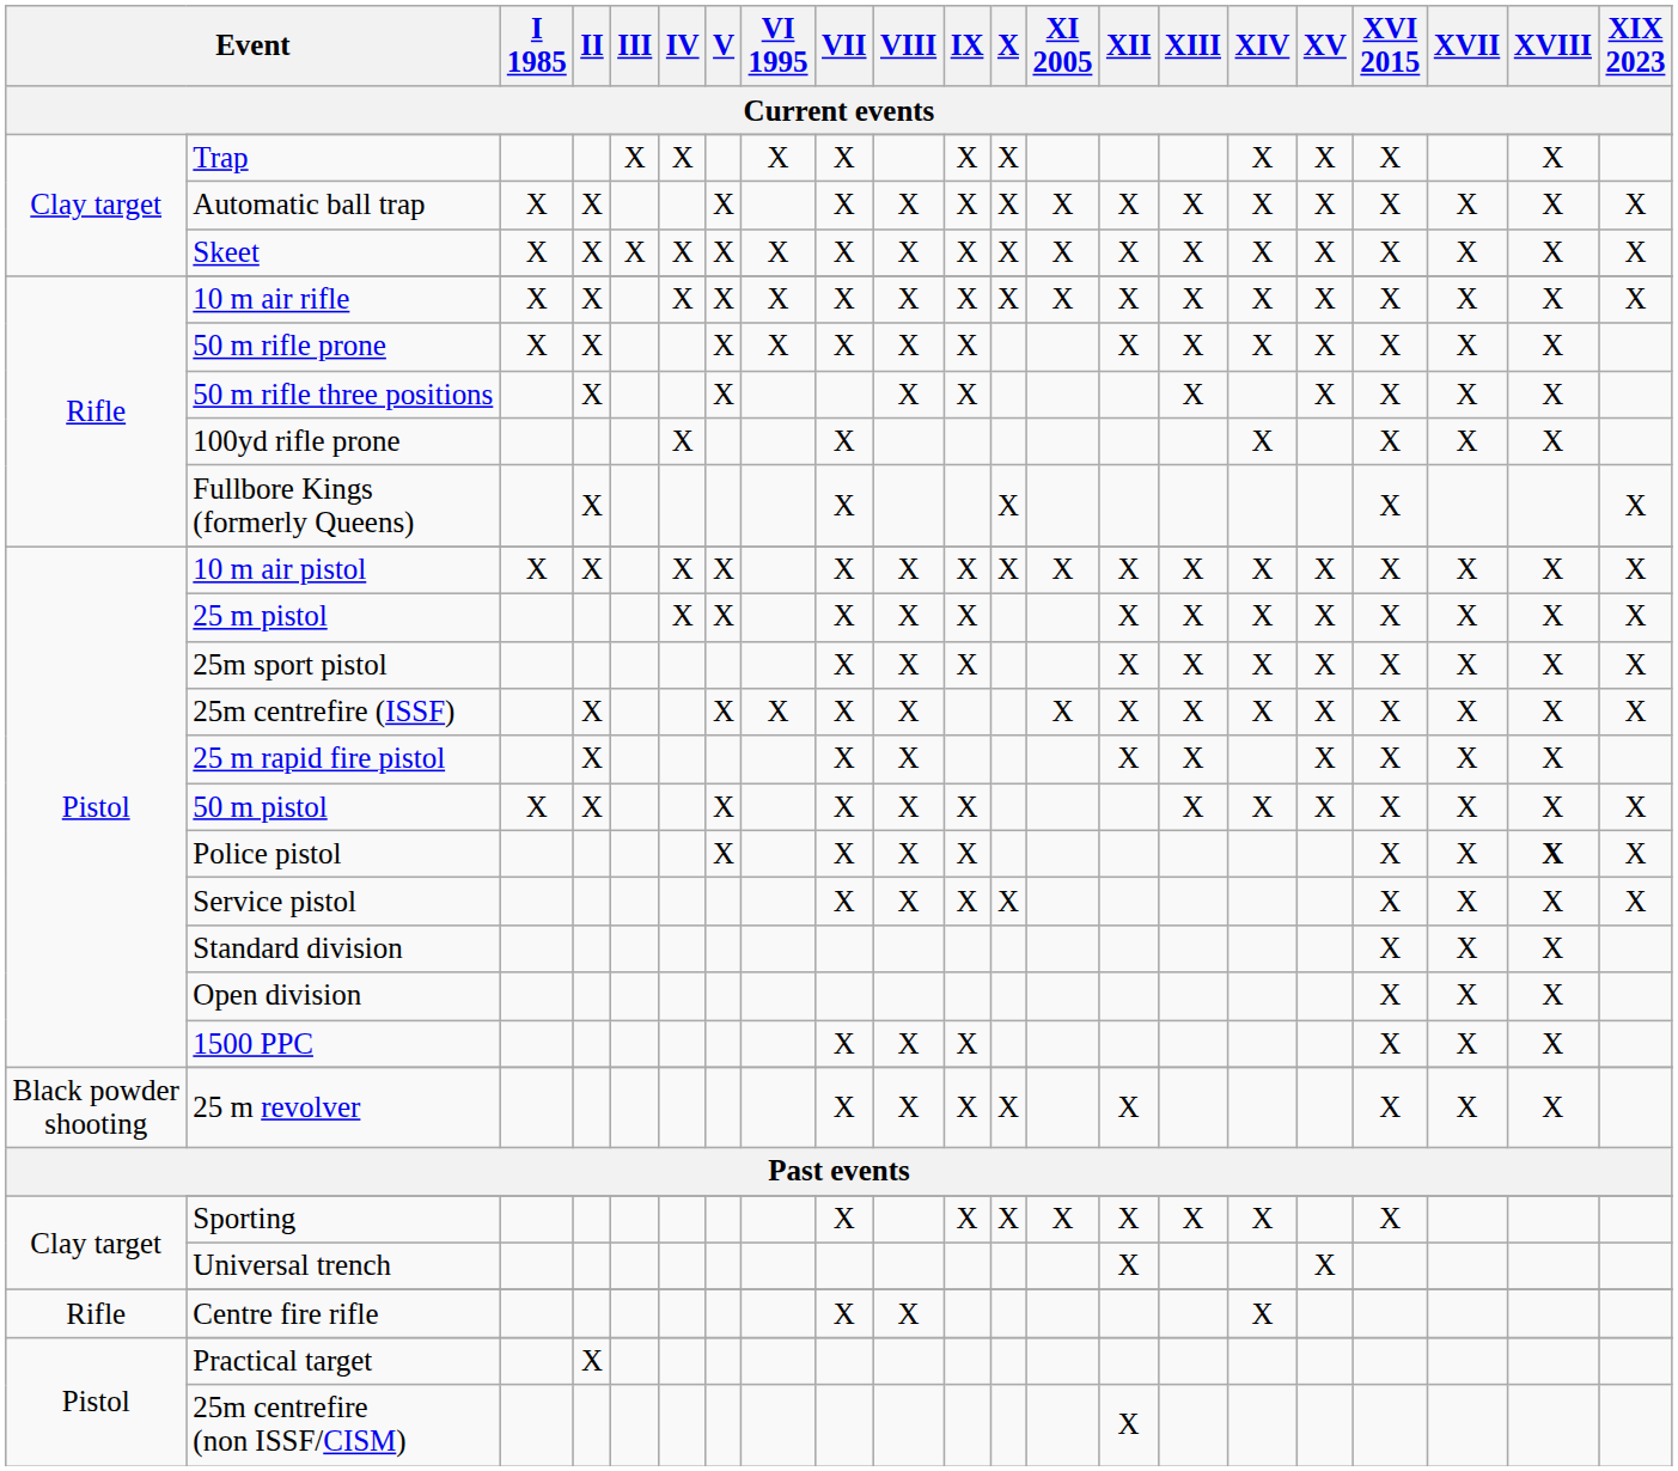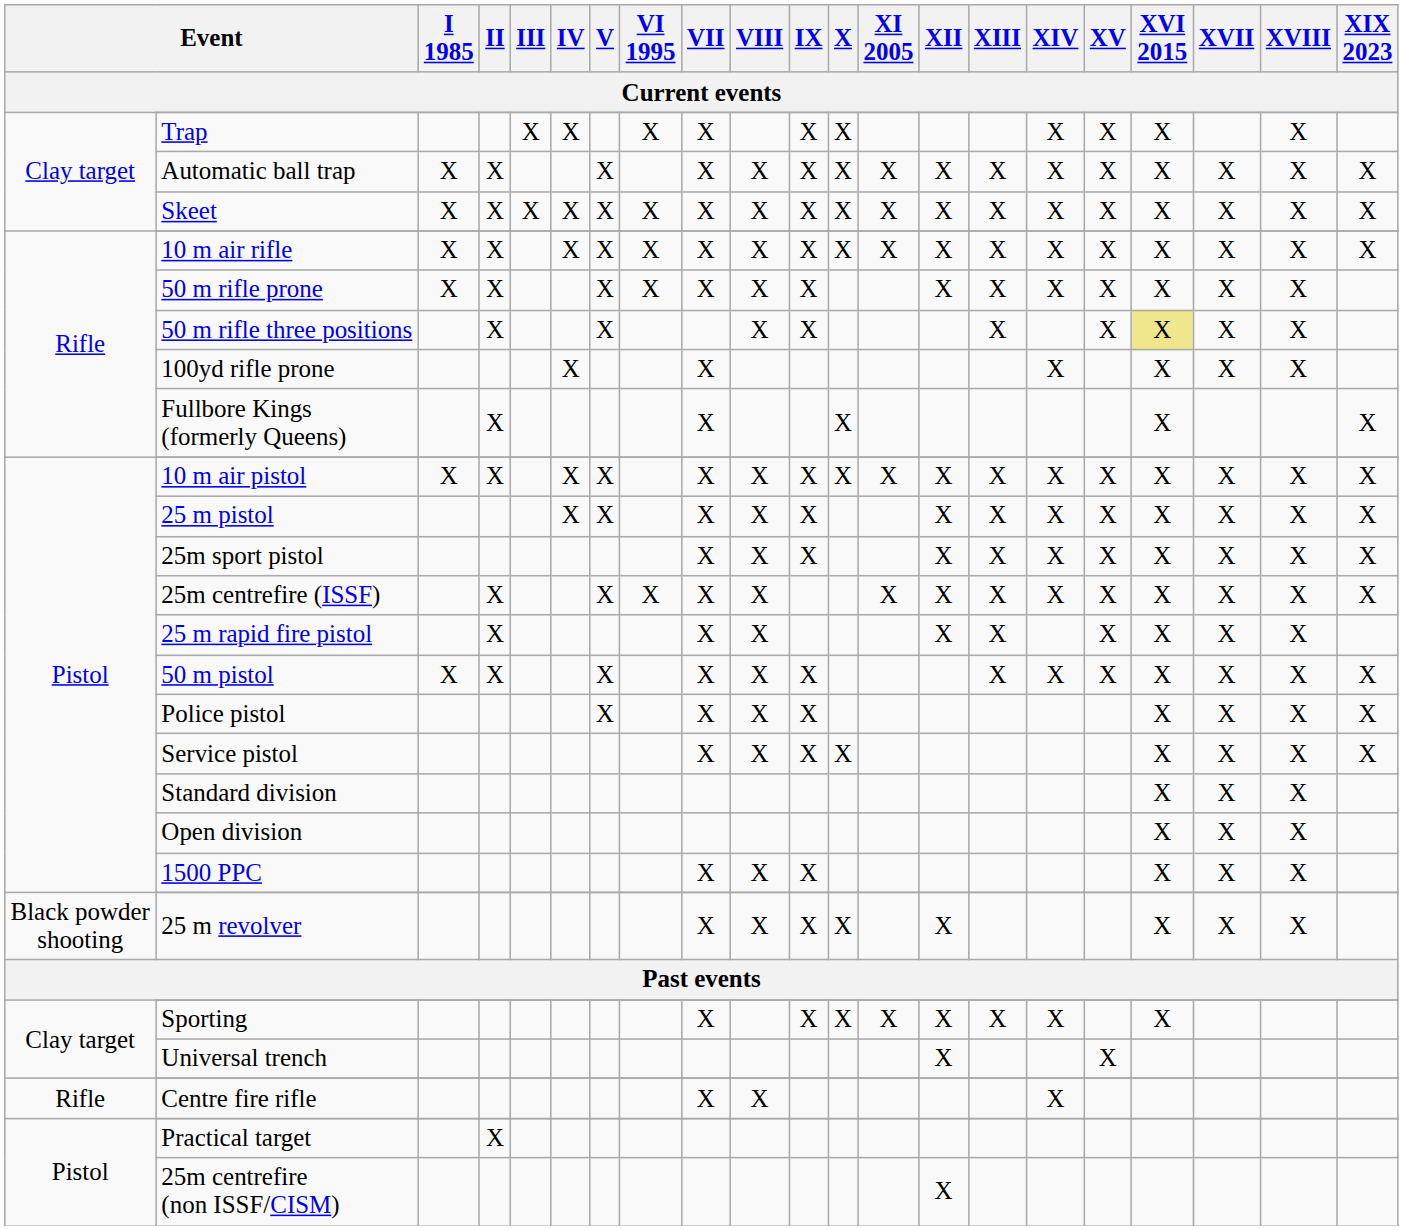50 m rifle three positions | XVI 2015: no background -> khaki background
Police pistol | XVIII: bold -> normal
